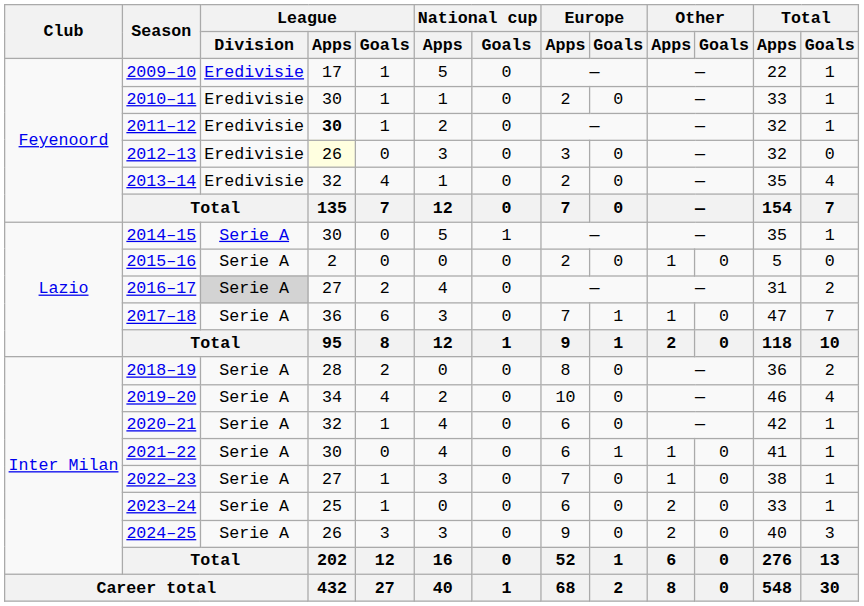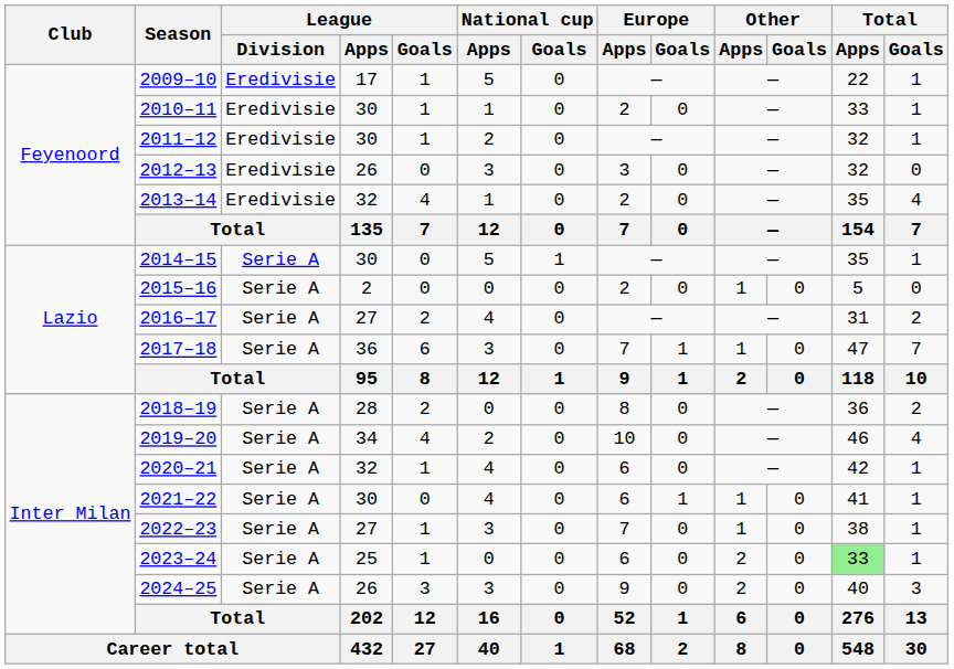2011–12 | League / Apps: bold -> normal
2012–13 | League / Apps: lightyellow background -> no background
2016–17 | League / Division: lightgrey background -> no background
2023–24 | Total / Apps: no background -> lightgreen background
